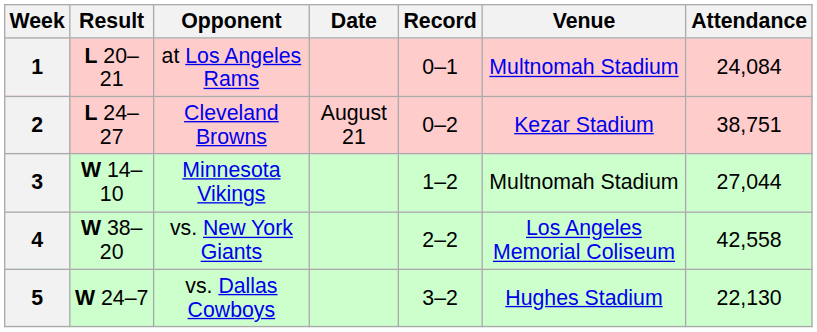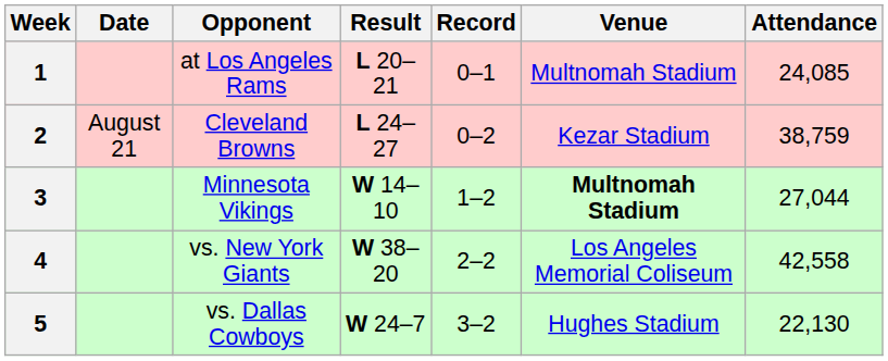columns swapped: Date <-> Result
1 | Attendance: 24,084 -> 24,085
2 | Attendance: 38,751 -> 38,759
3 | Venue: normal -> bold
